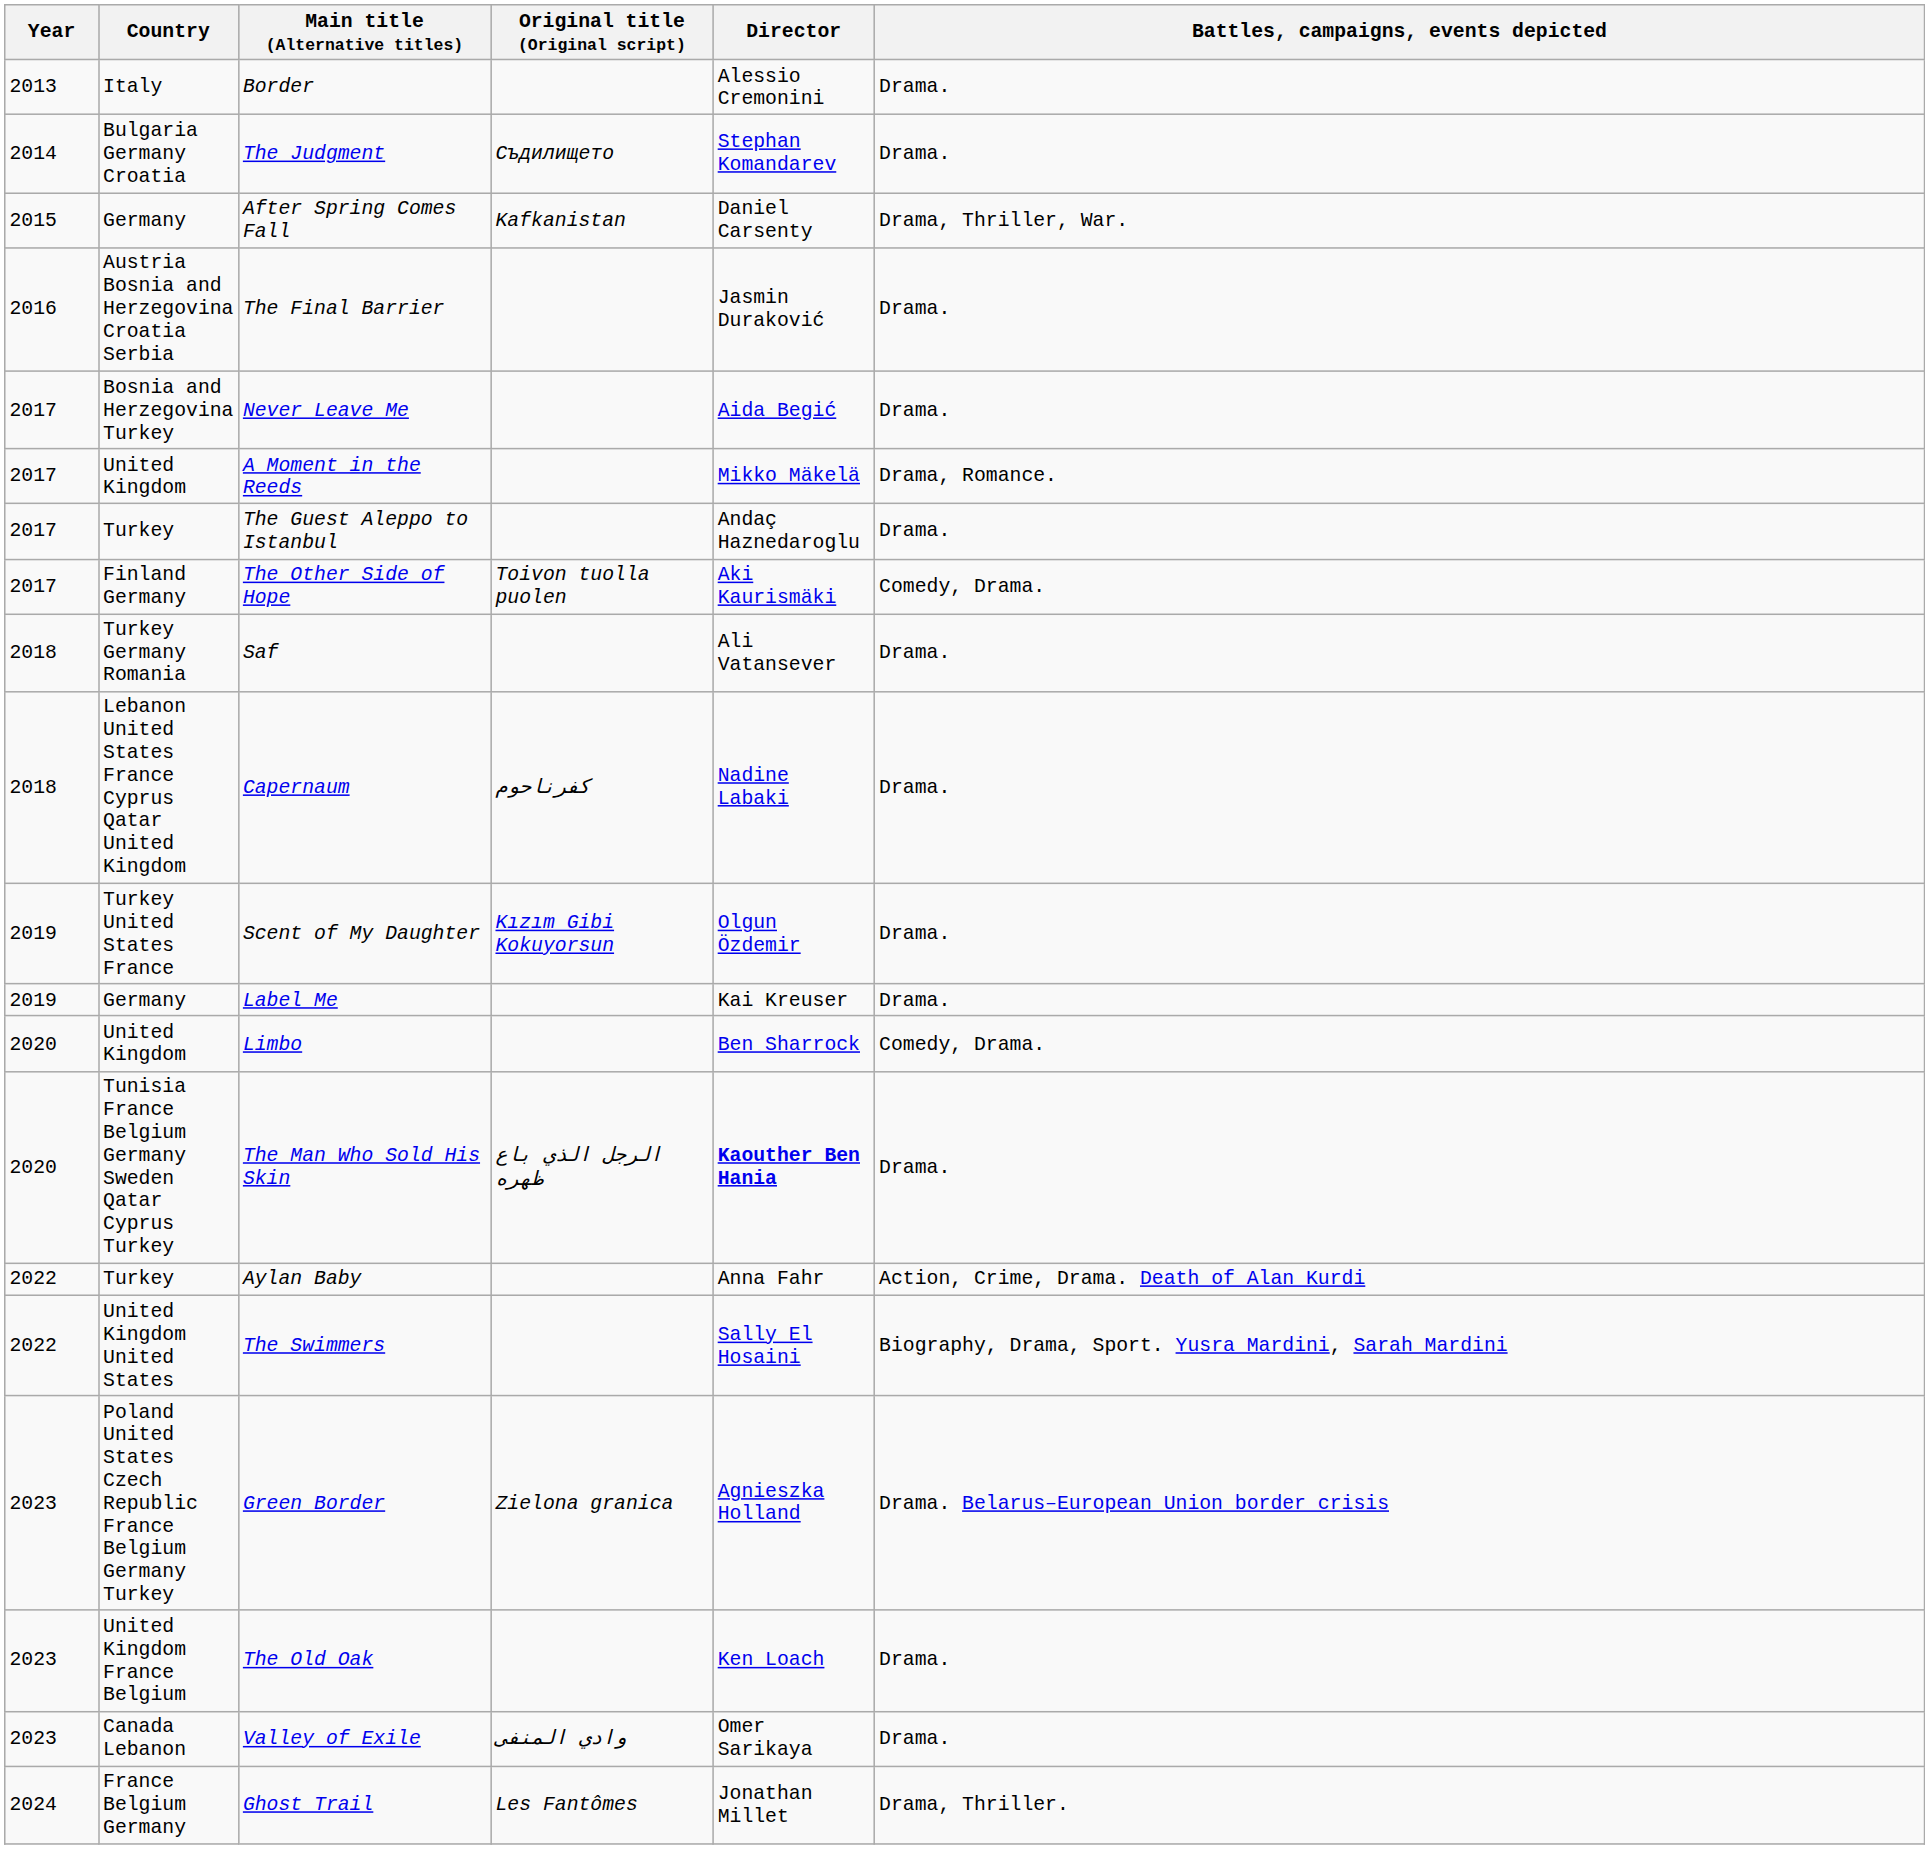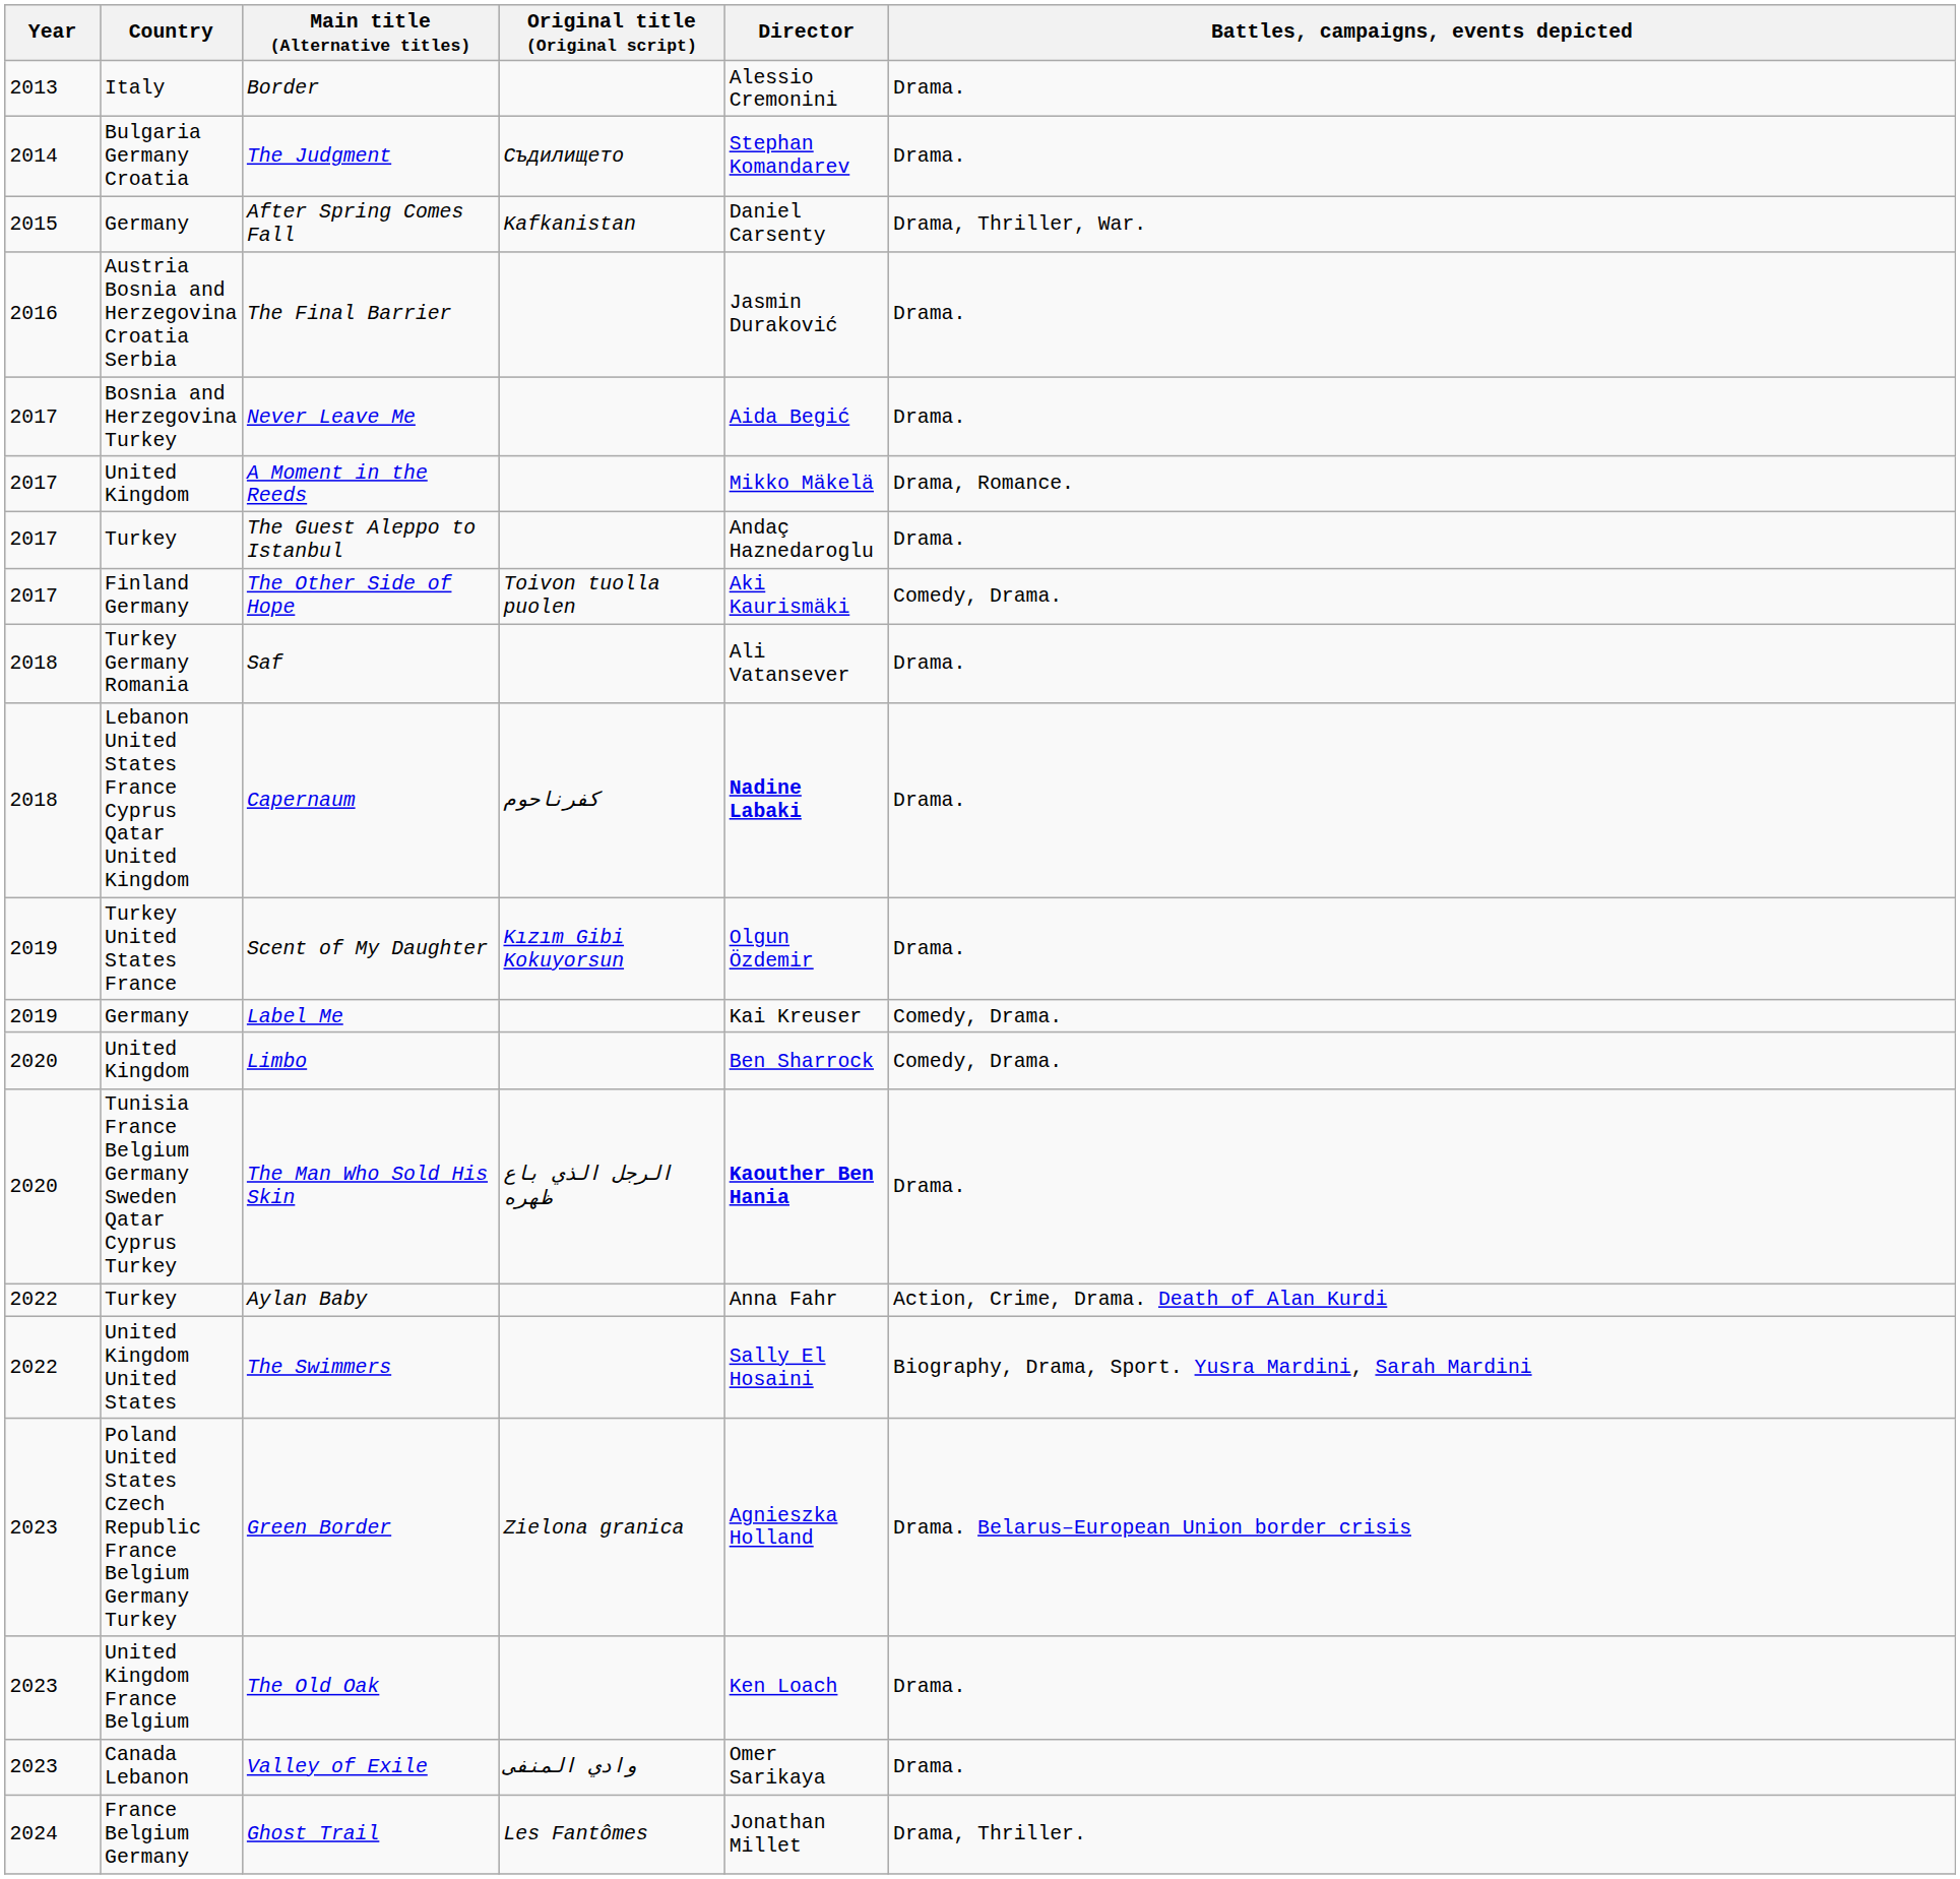Capernaum | Director: normal -> bold
Label Me | Battles, campaigns, events depicted: Drama. -> Comedy, Drama.
